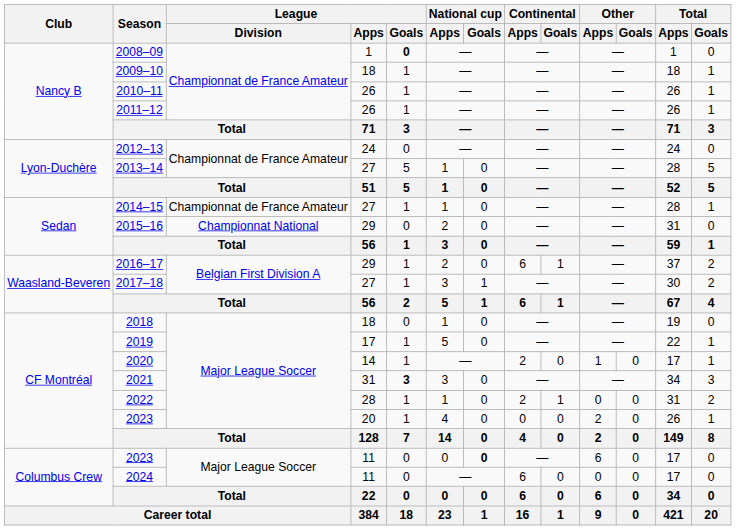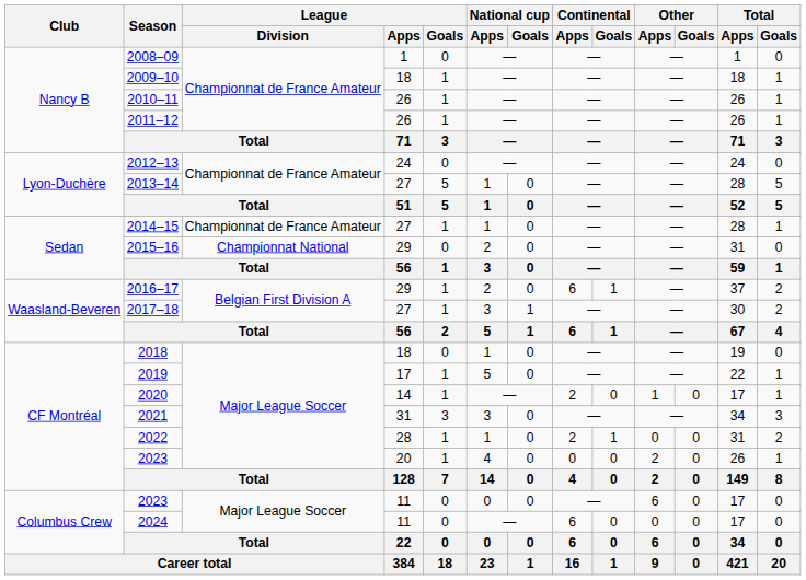2008–09 | League / Goals: bold -> normal
2021 | League / Goals: bold -> normal
2023 / 11 | National cup / Goals: bold -> normal
